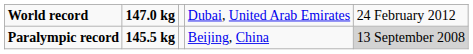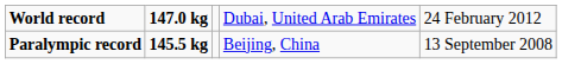Paralympic record | column 5: lightgrey background -> no background
